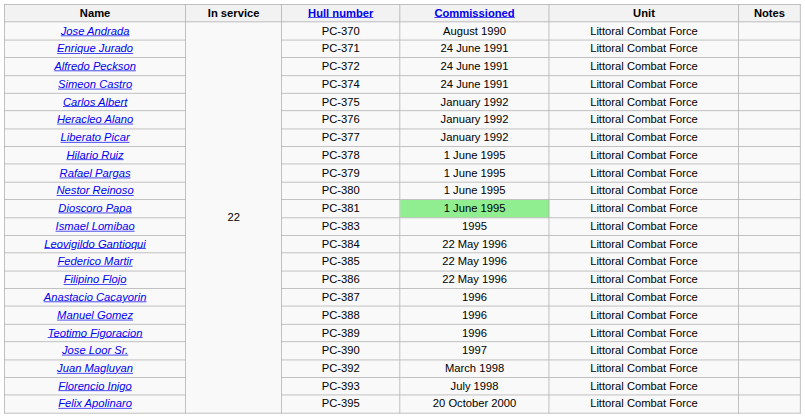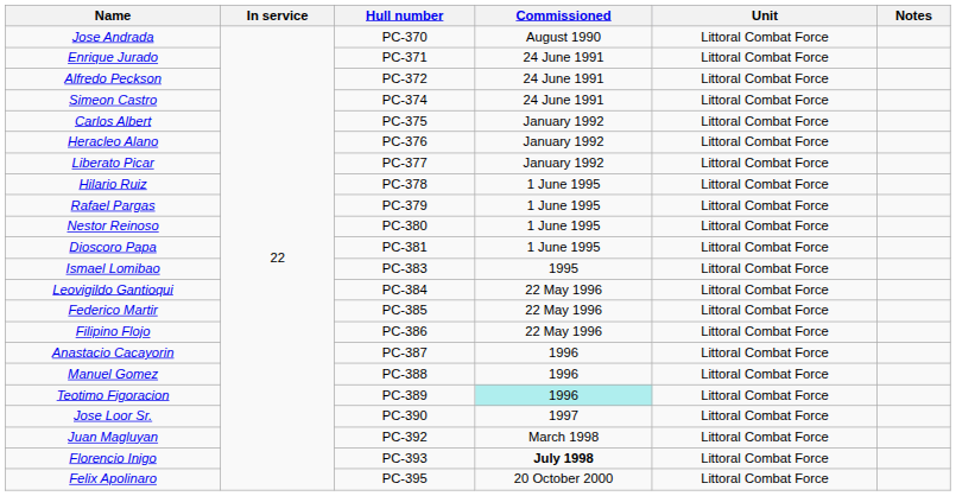Dioscoro Papa | Commissioned: lightgreen background -> no background
Teotimo Figoracion | Commissioned: no background -> paleturquoise background
Florencio Inigo | Commissioned: normal -> bold
